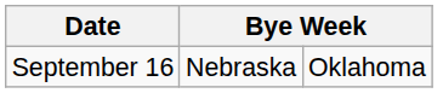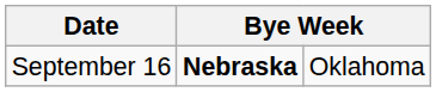September 16 | column 2: normal -> bold
